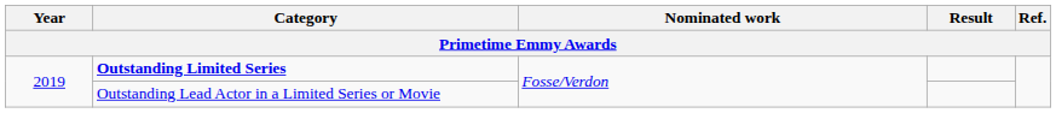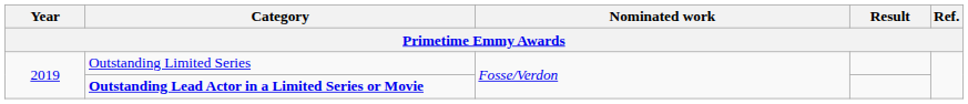Outstanding Limited Series | Category: bold -> normal
Outstanding Lead Actor in a Limited Series or Movie | Category: normal -> bold
